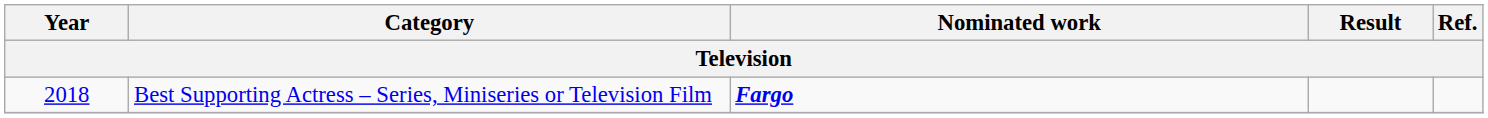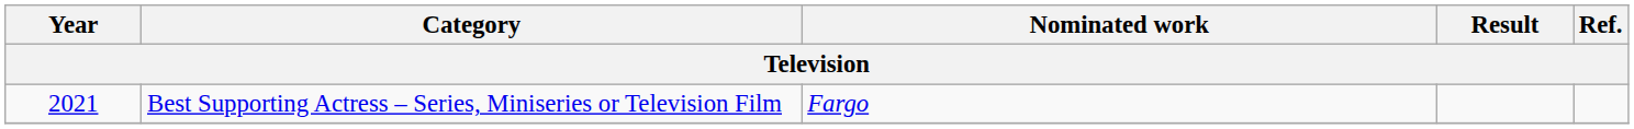row 3 | Year: 2018 -> 2021
row 3 | Nominated work: bold -> normal
